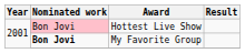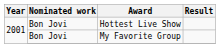Hottest Live Show | Nominated work: pink background -> no background
My Favorite Group | Nominated work: bold -> normal
